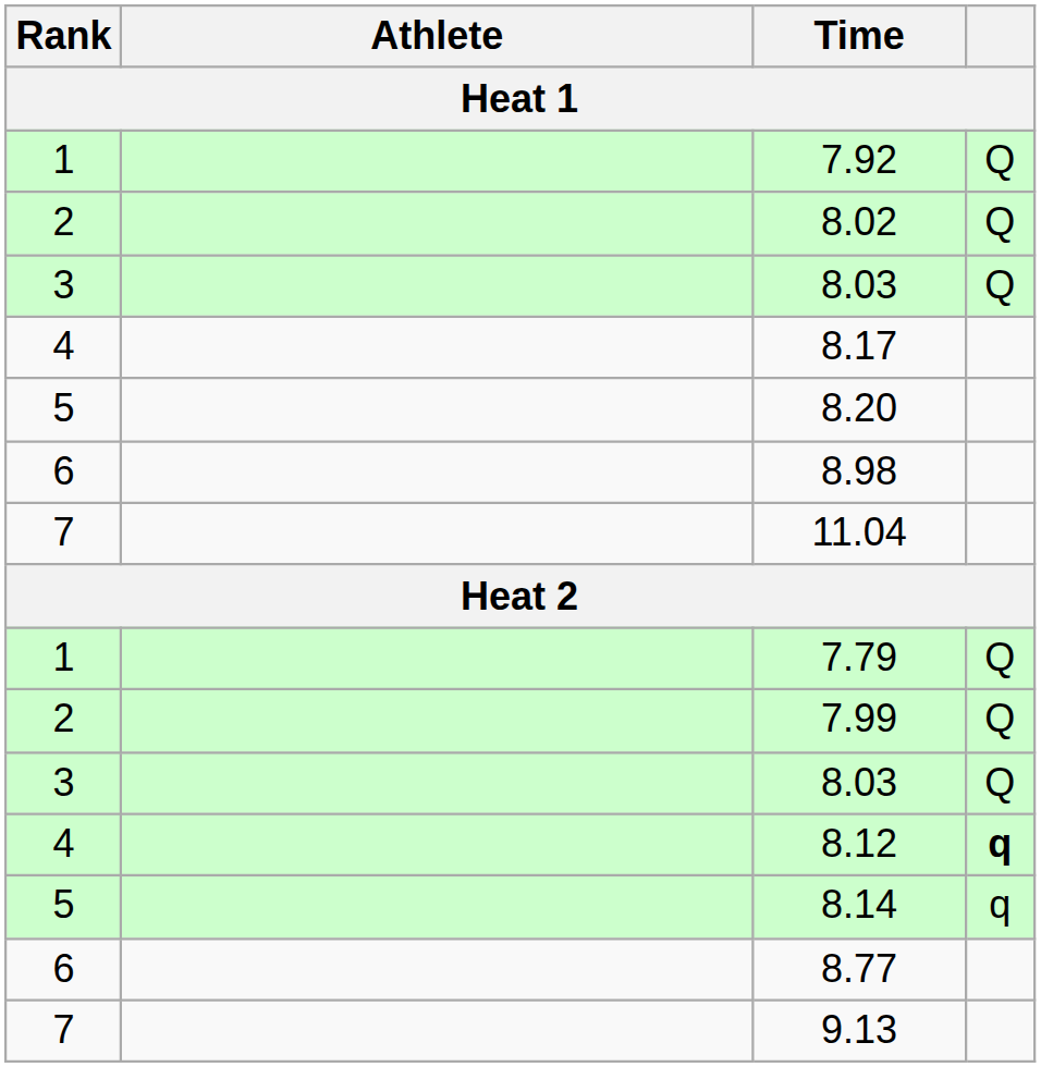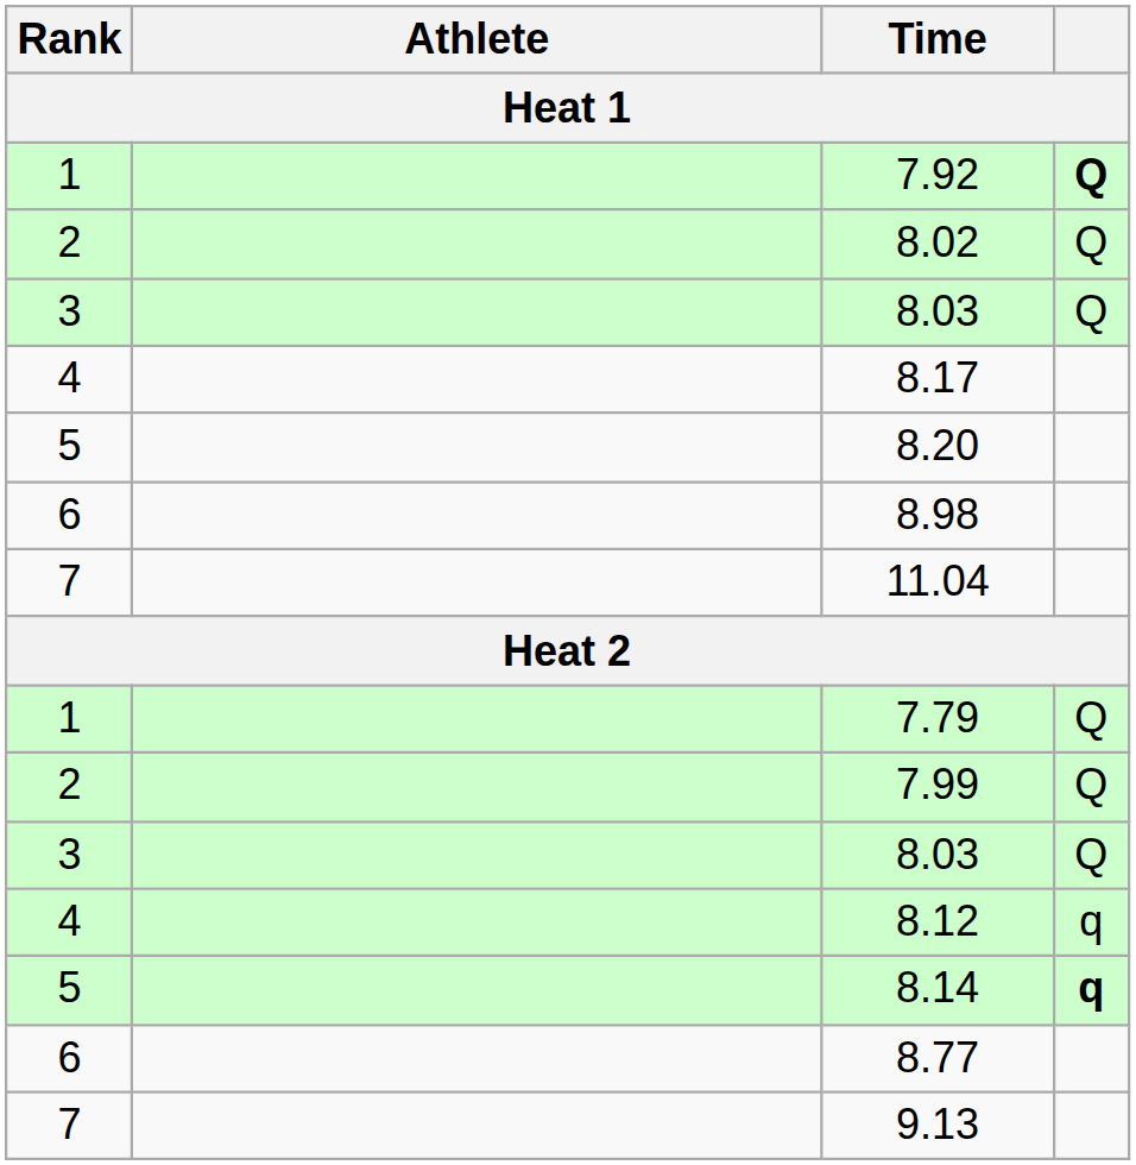7.92 | column 4: normal -> bold
8.12 | column 4: bold -> normal
8.14 | column 4: normal -> bold
